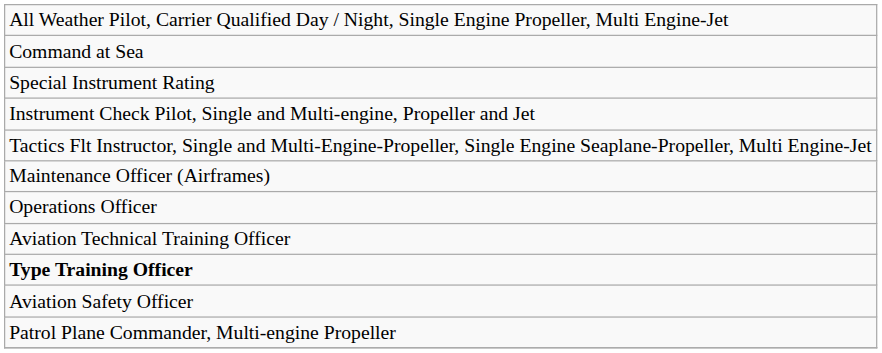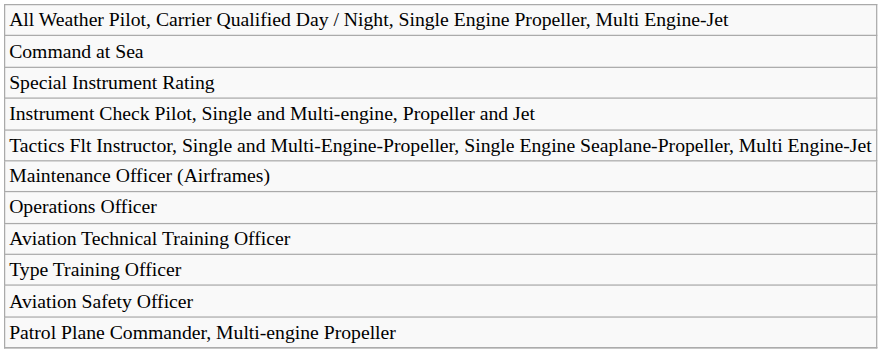row 9 | column 1: bold -> normal
